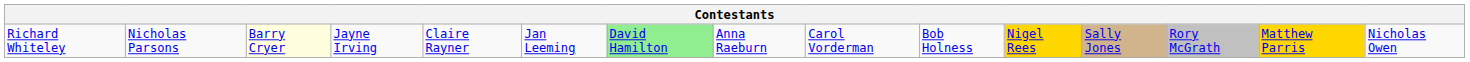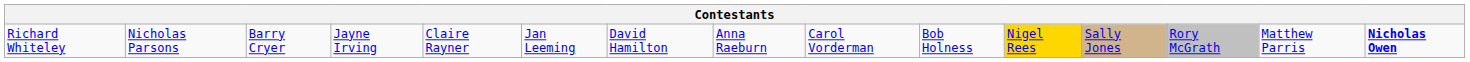Richard Whiteley | column 3: lightyellow background -> no background
Richard Whiteley | column 7: lightgreen background -> no background
Richard Whiteley | column 14: gold background -> no background
Richard Whiteley | column 15: normal -> bold
